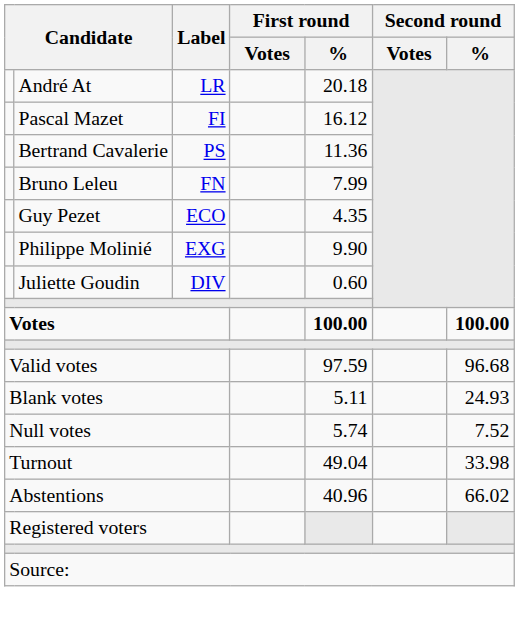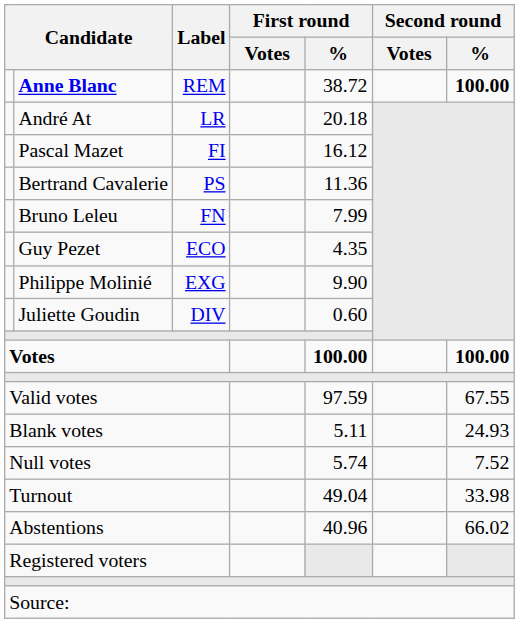+ row: Anne Blanc | REM | 38.72 | 100.00
Valid votes | Second round / %: 96.68 -> 67.55
